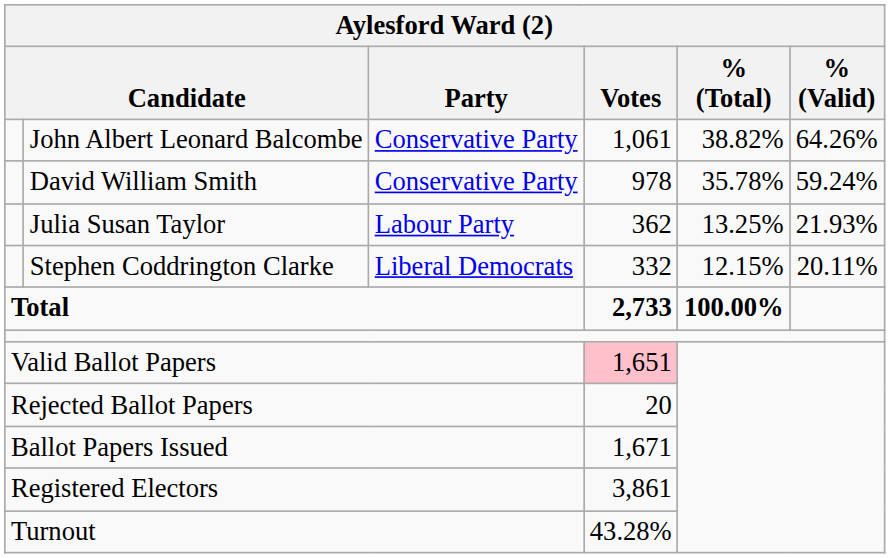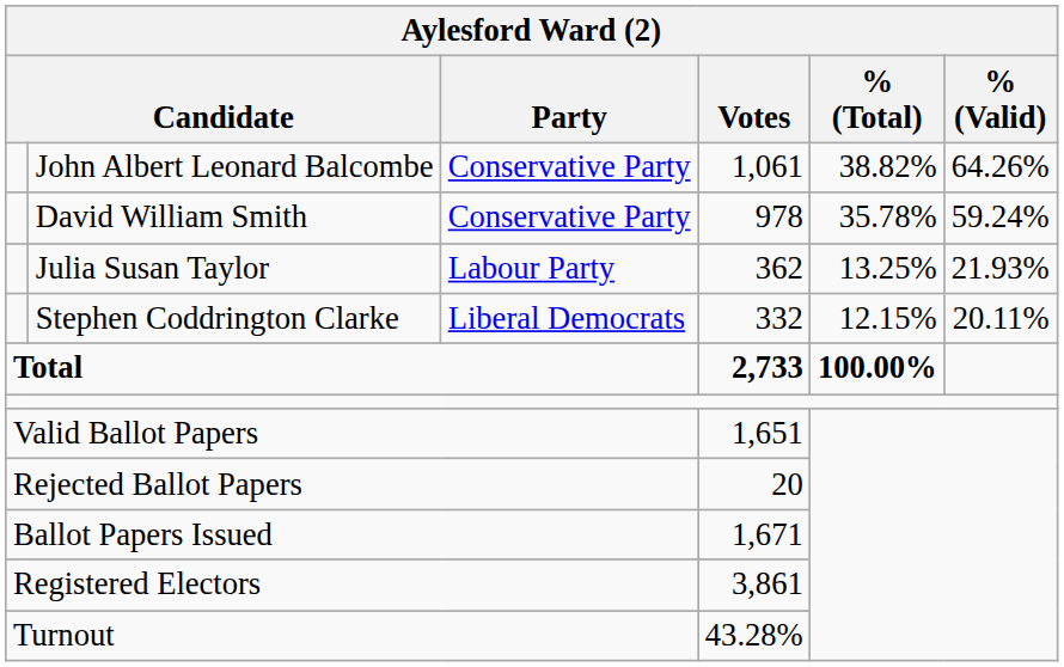Valid Ballot Papers | Votes: pink background -> no background
